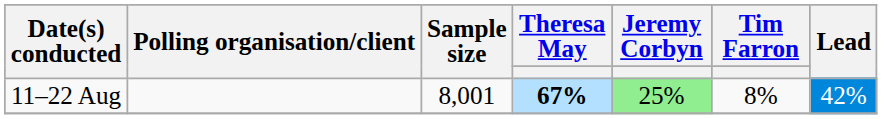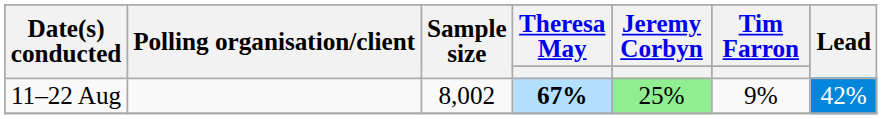11–22 Aug | Sample size: 8,001 -> 8,002
11–22 Aug | Tim Farron: 8% -> 9%
